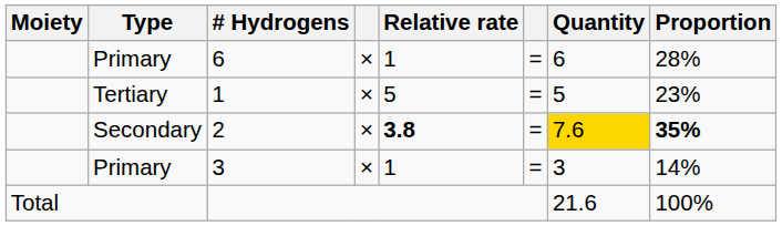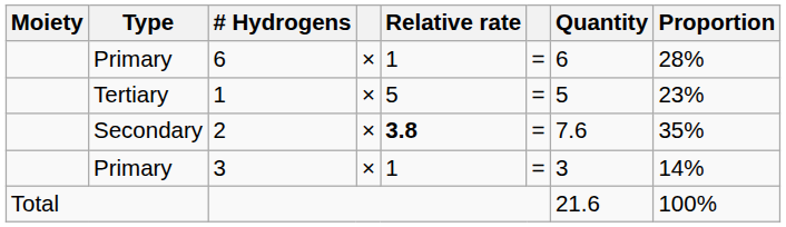2 | Quantity: gold background -> no background
2 | Proportion: bold -> normal
